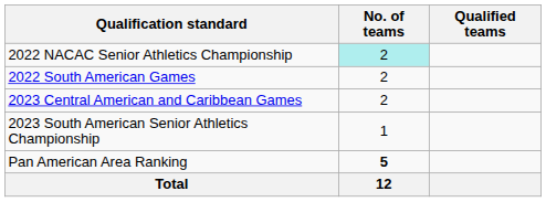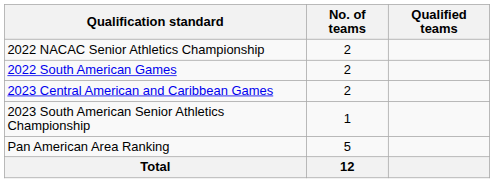2022 NACAC Senior Athletics Championship | No. of teams: paleturquoise background -> no background
Pan American Area Ranking | No. of teams: bold -> normal
